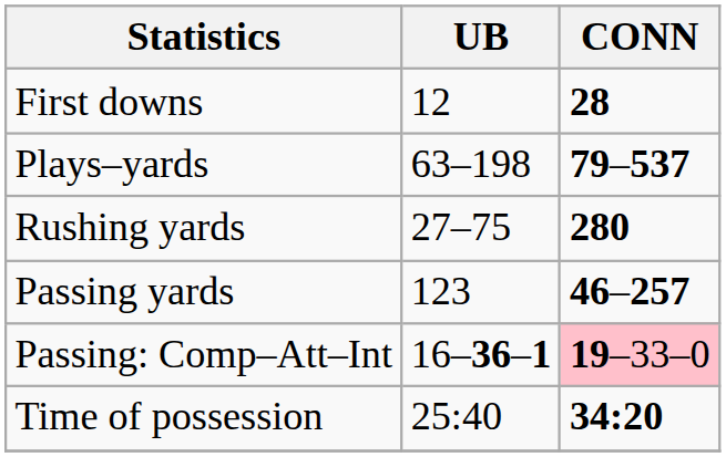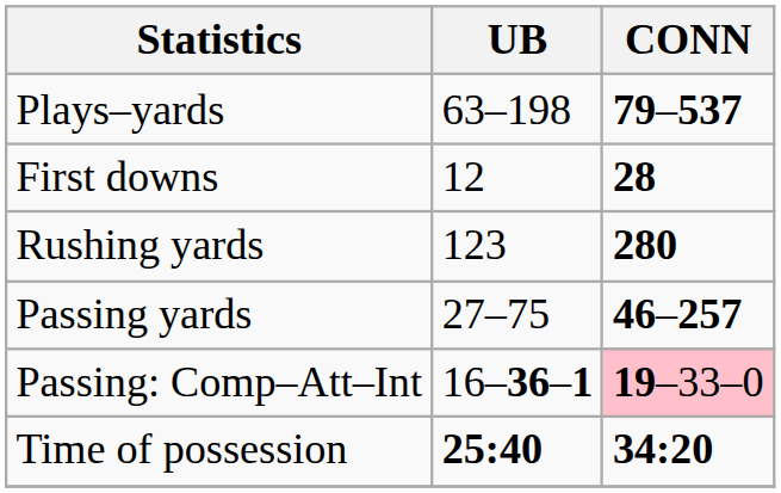rows swapped: First downs <-> Plays–yards
Rushing yards | UB: 27–75 -> 123
Passing yards | UB: 123 -> 27–75
Time of possession | UB: normal -> bold
